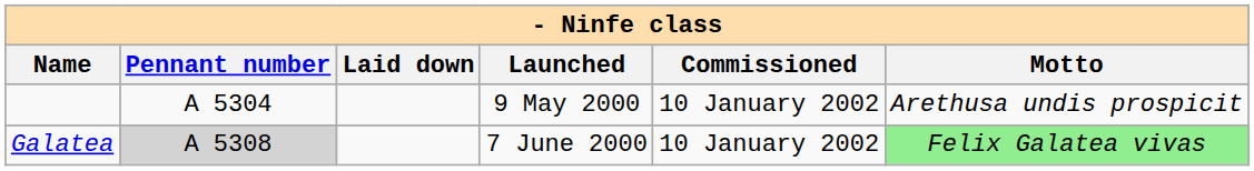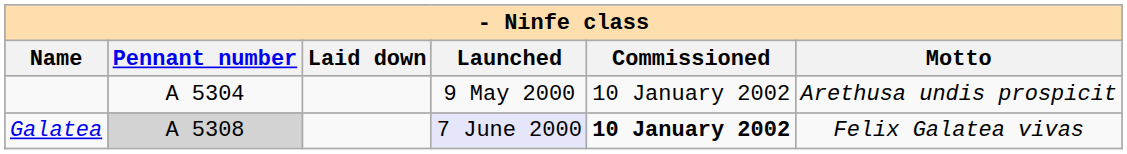Galatea | Launched: no background -> lavender background
Galatea | Commissioned: normal -> bold
Galatea | Motto: lightgreen background -> no background
